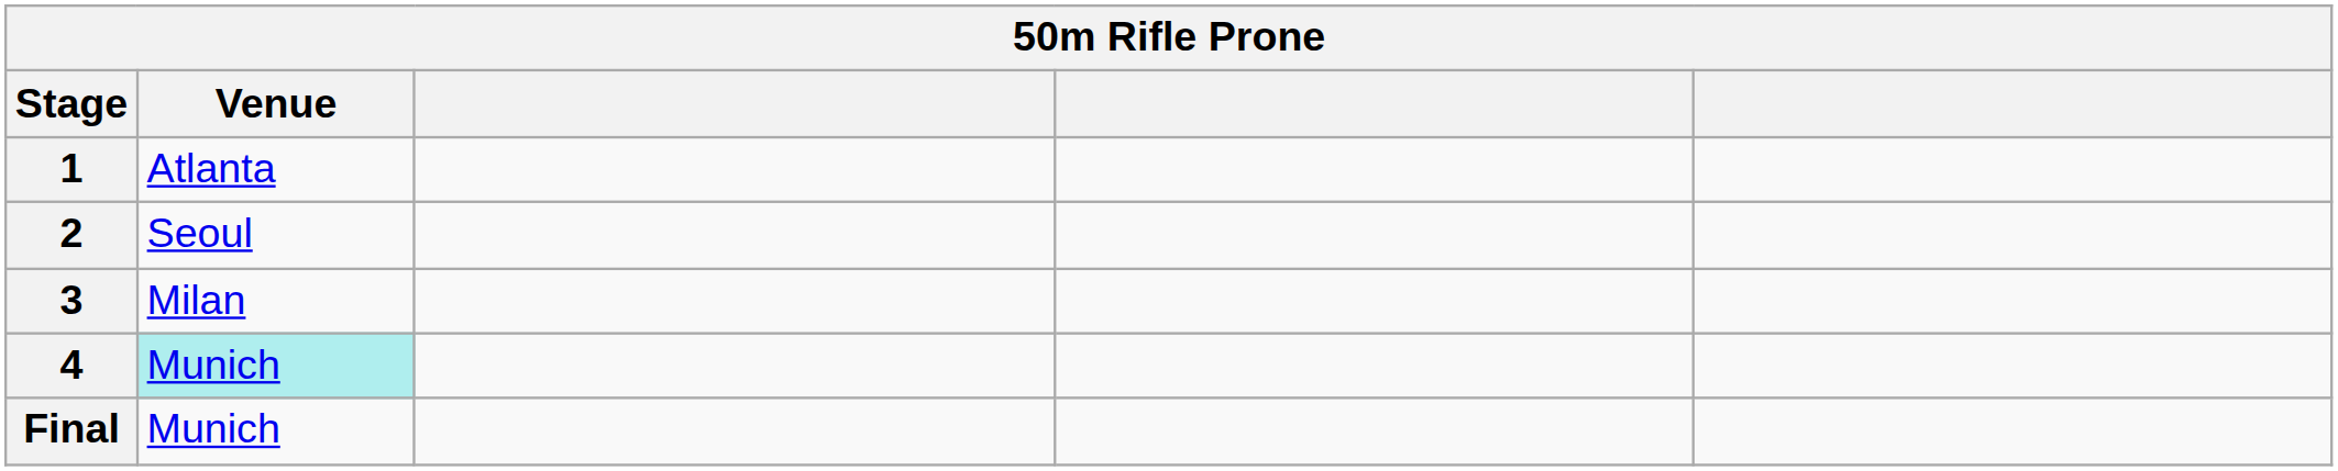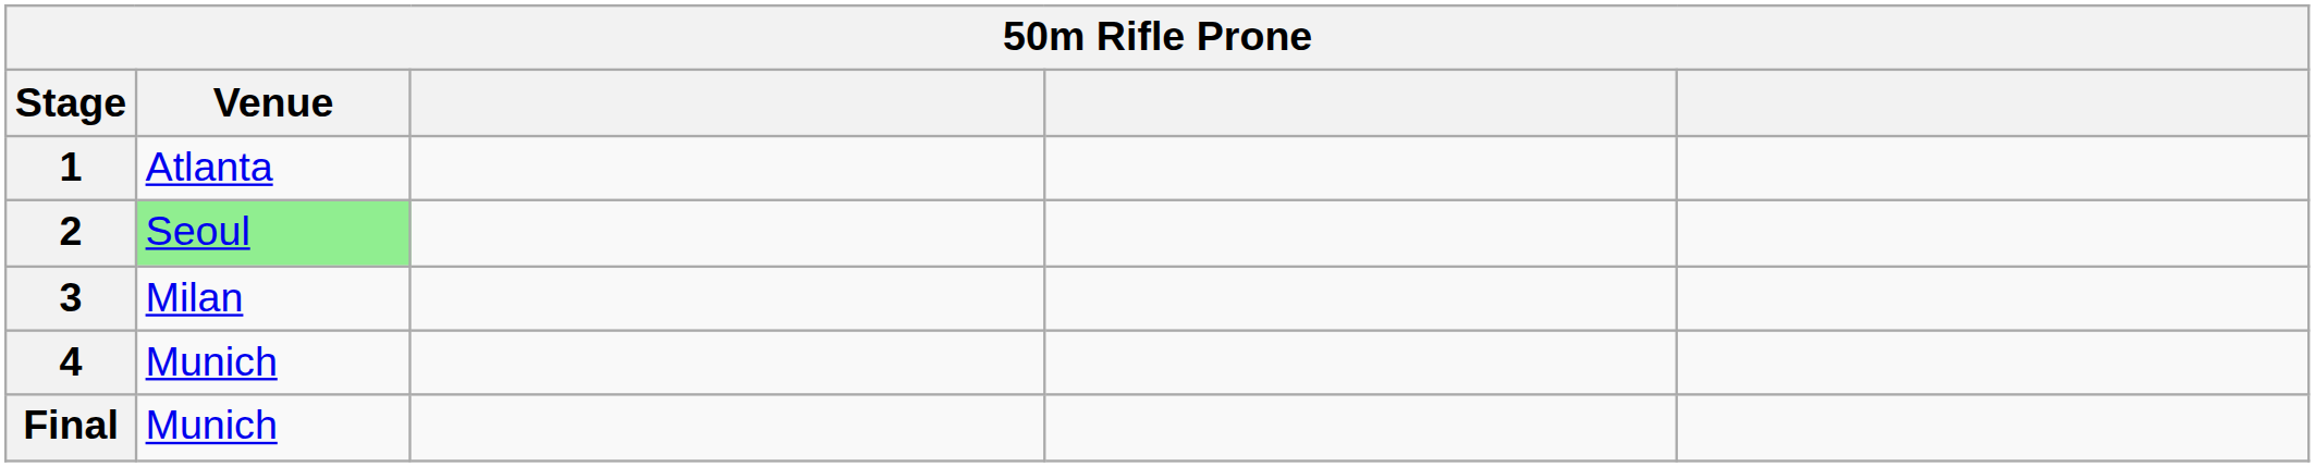2 | Venue: no background -> lightgreen background
4 | Venue: paleturquoise background -> no background
